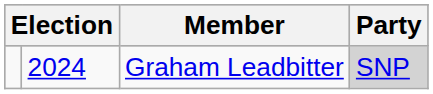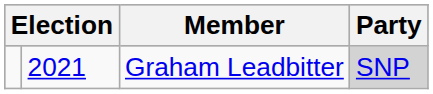Graham Leadbitter | column 2: 2024 -> 2021
